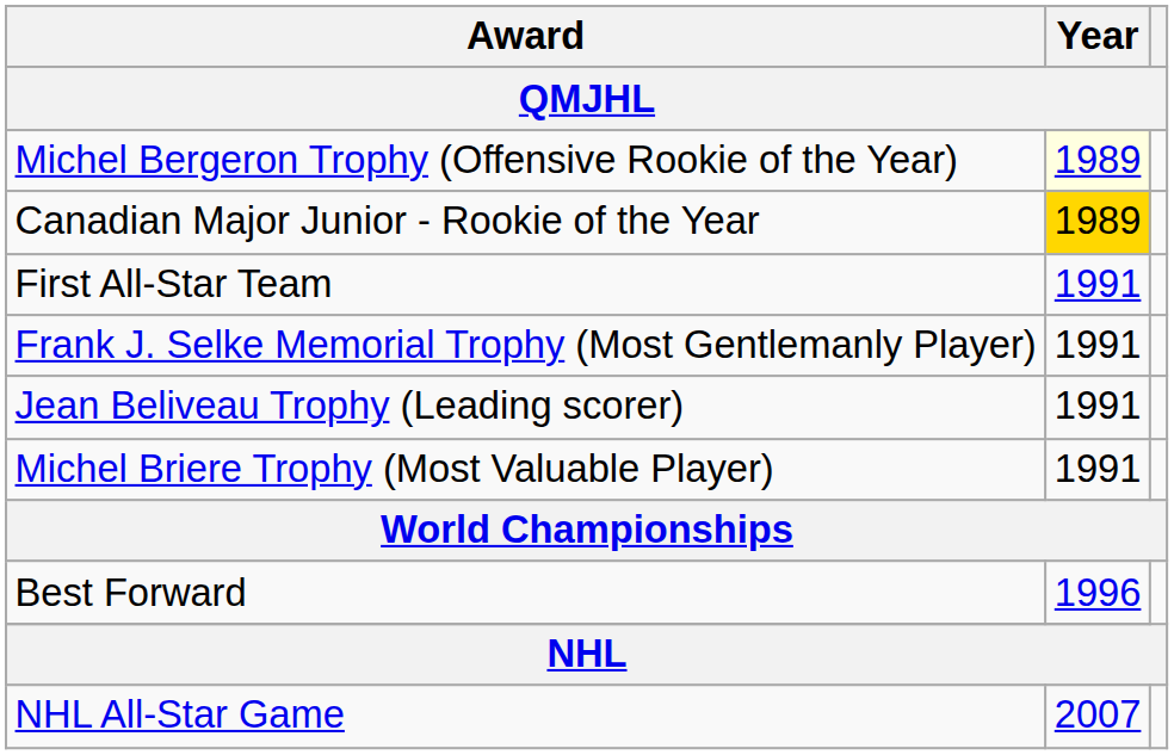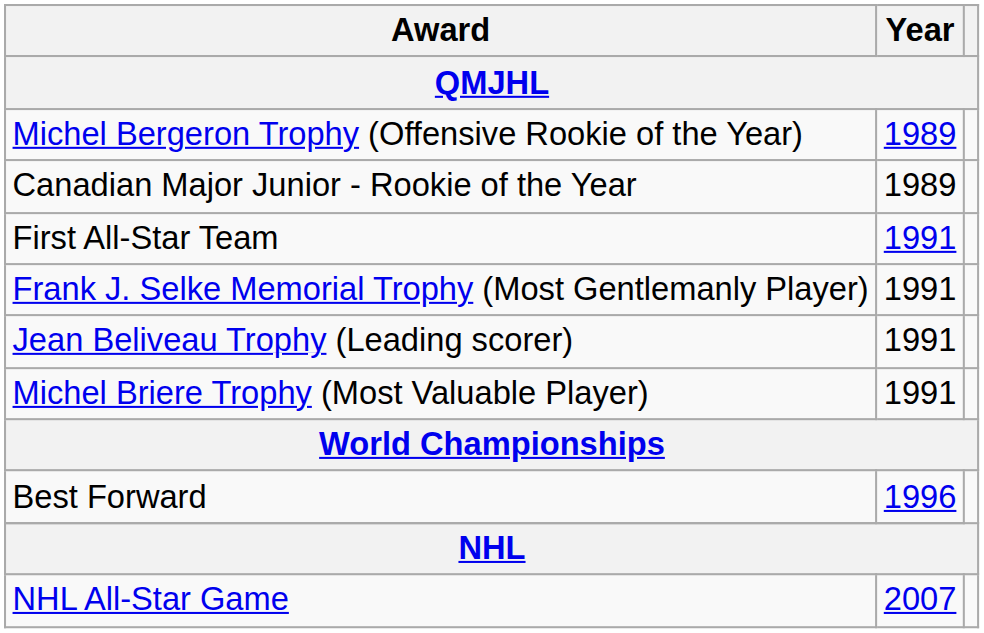Michel Bergeron Trophy (Offensive Rookie of the Year) | Year: lightyellow background -> no background
Canadian Major Junior - Rookie of the Year | Year: gold background -> no background
